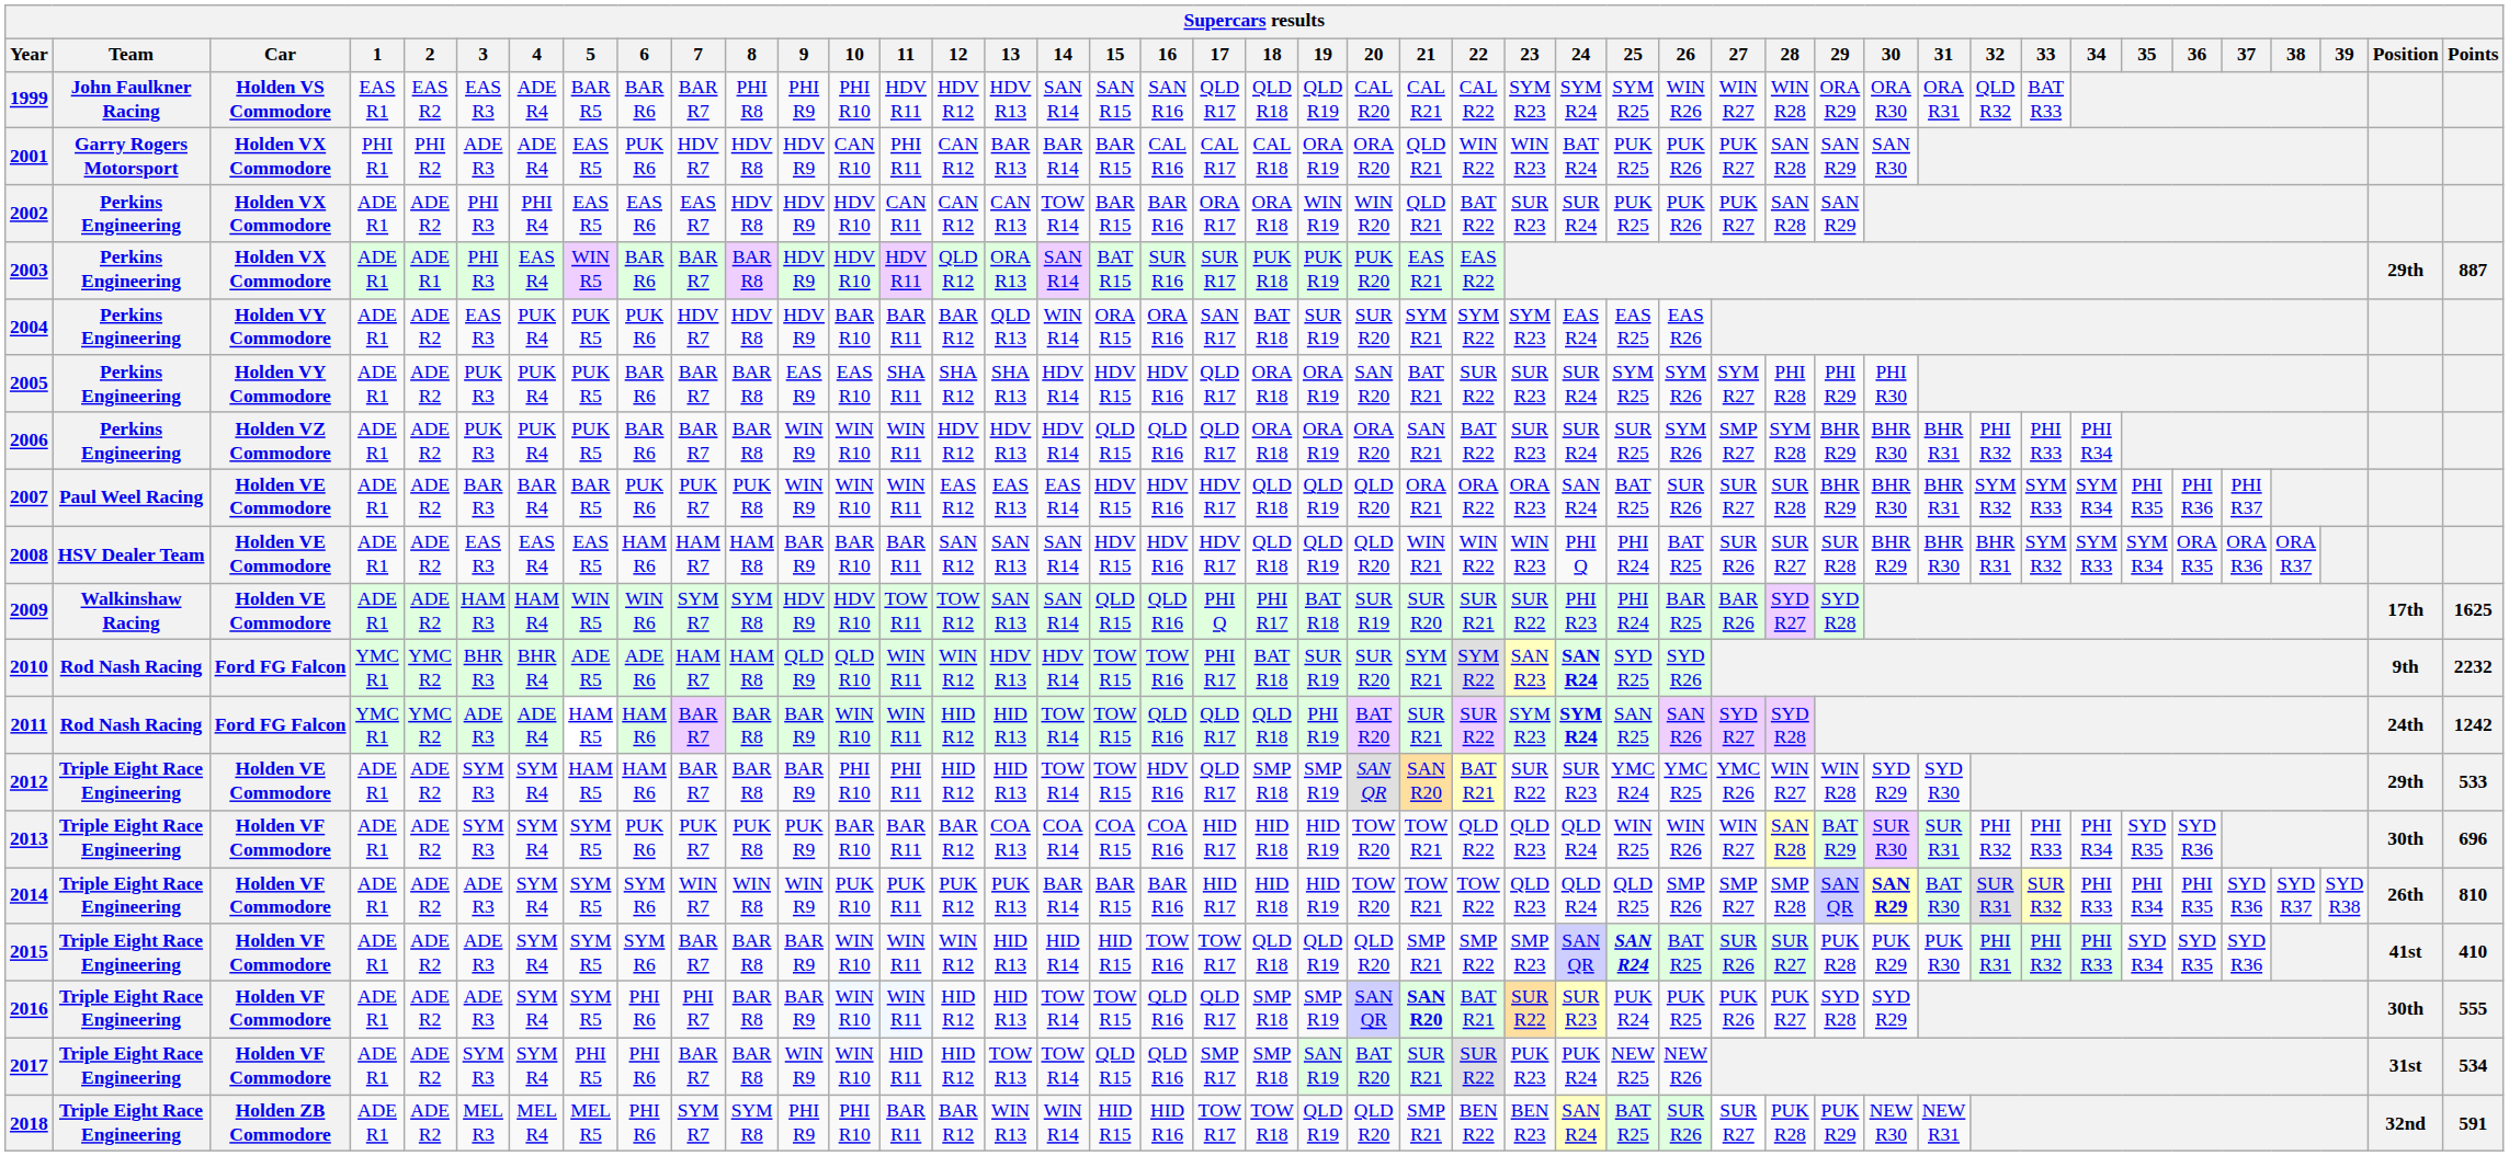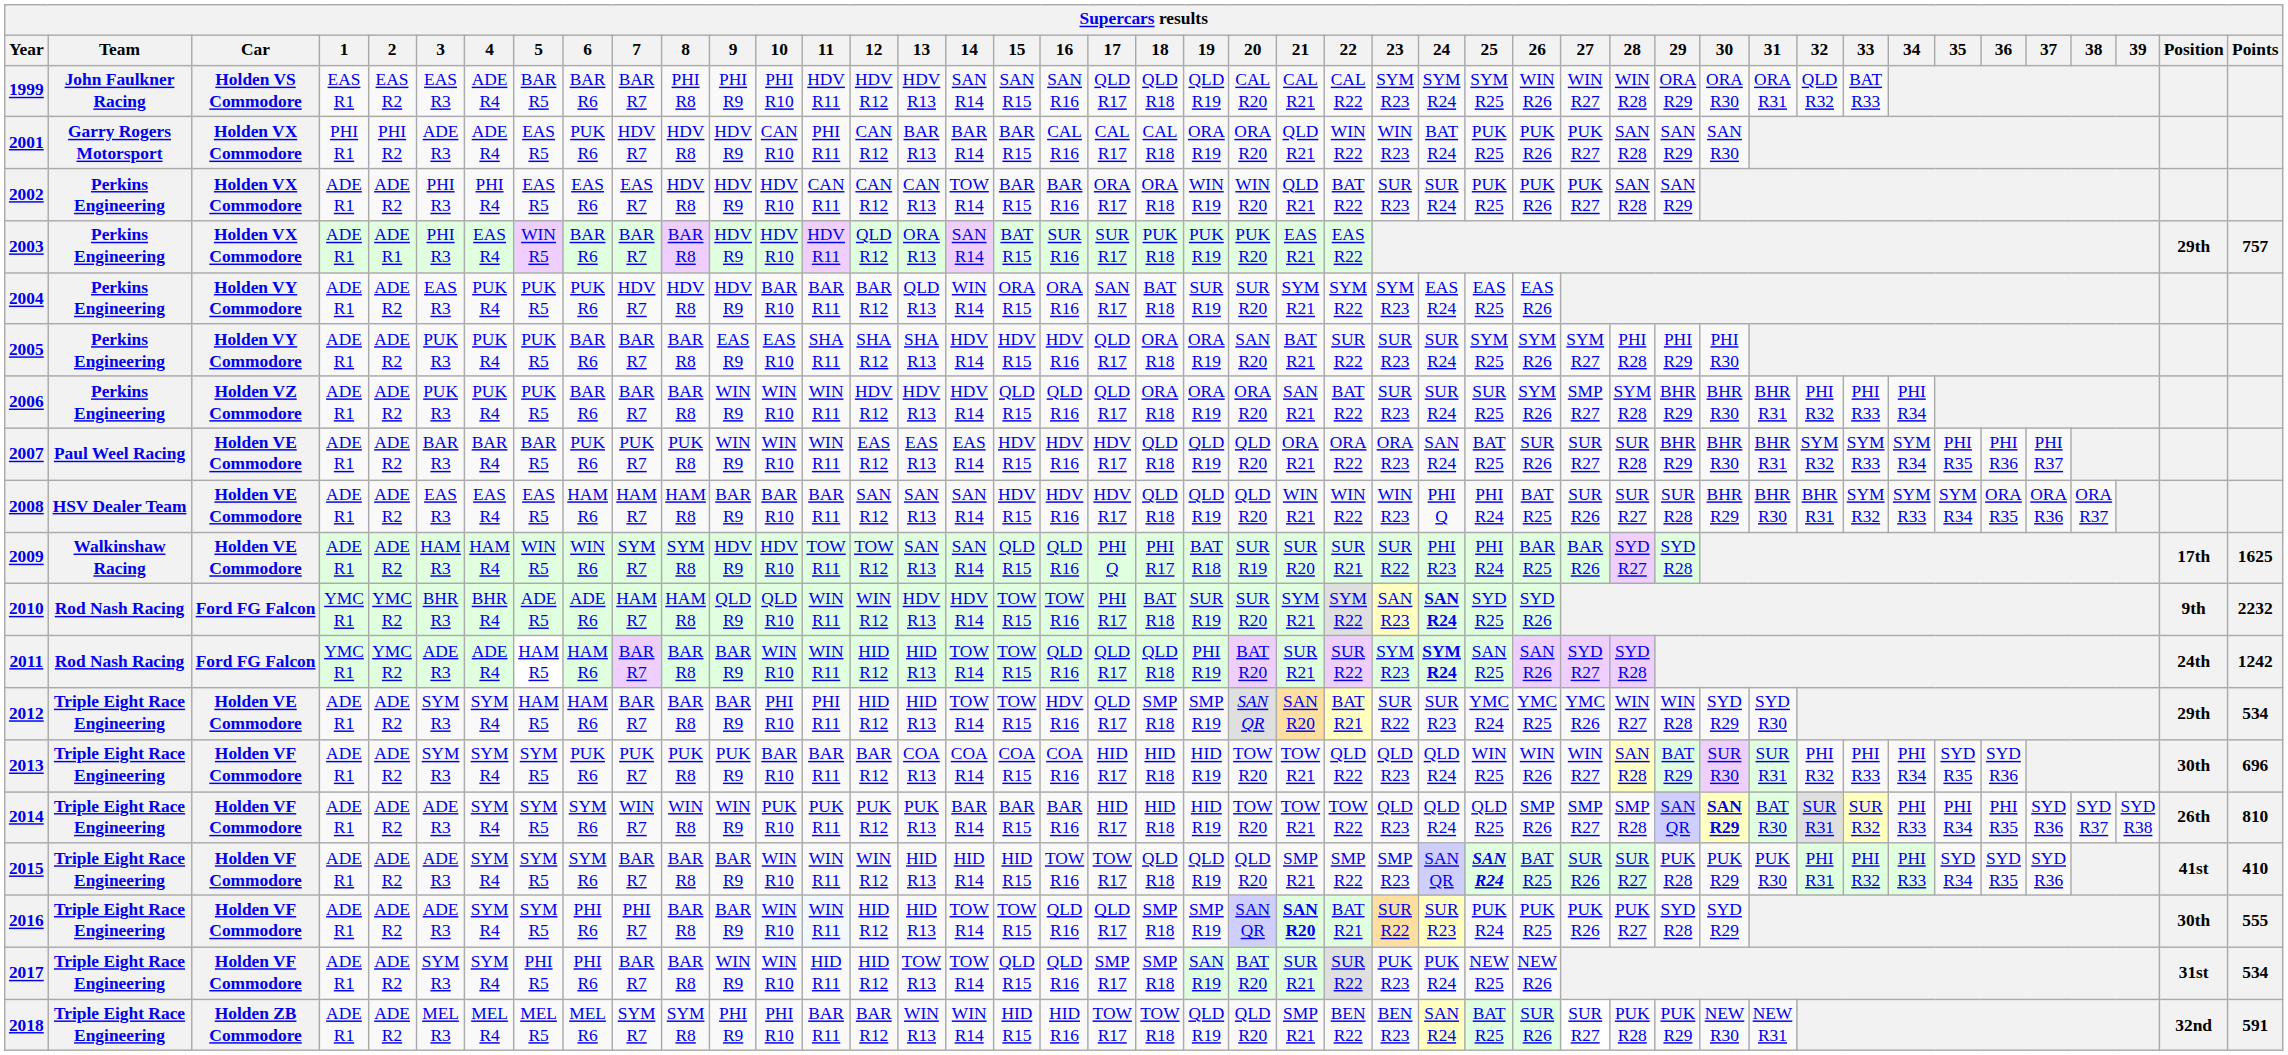2003 | Points: 887 -> 757
2012 | Points: 533 -> 534
2018 | 6: PHI R6 -> MEL R6
